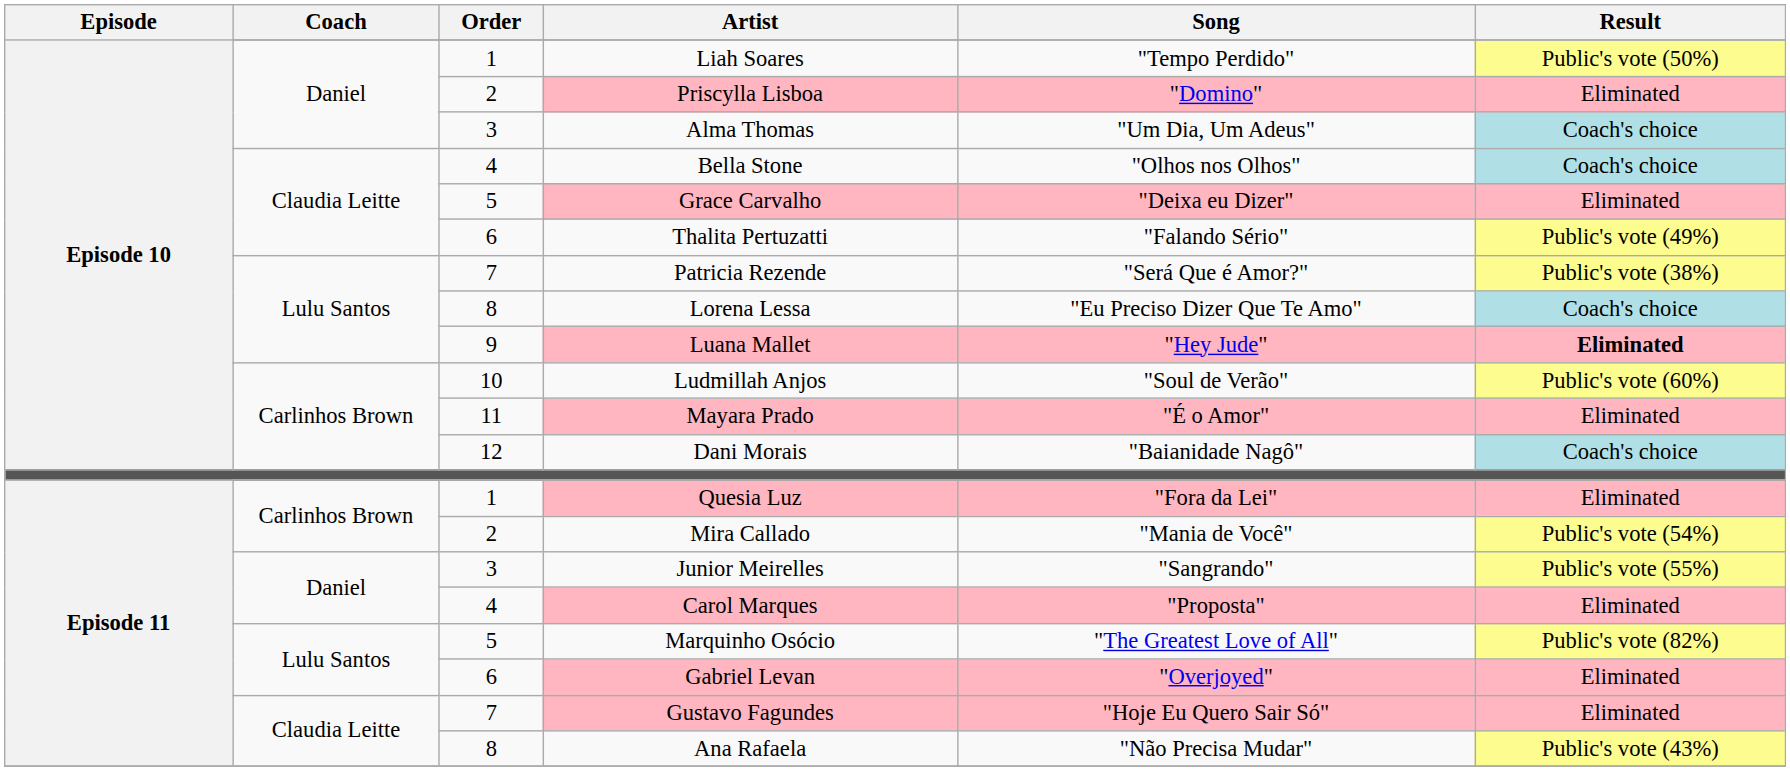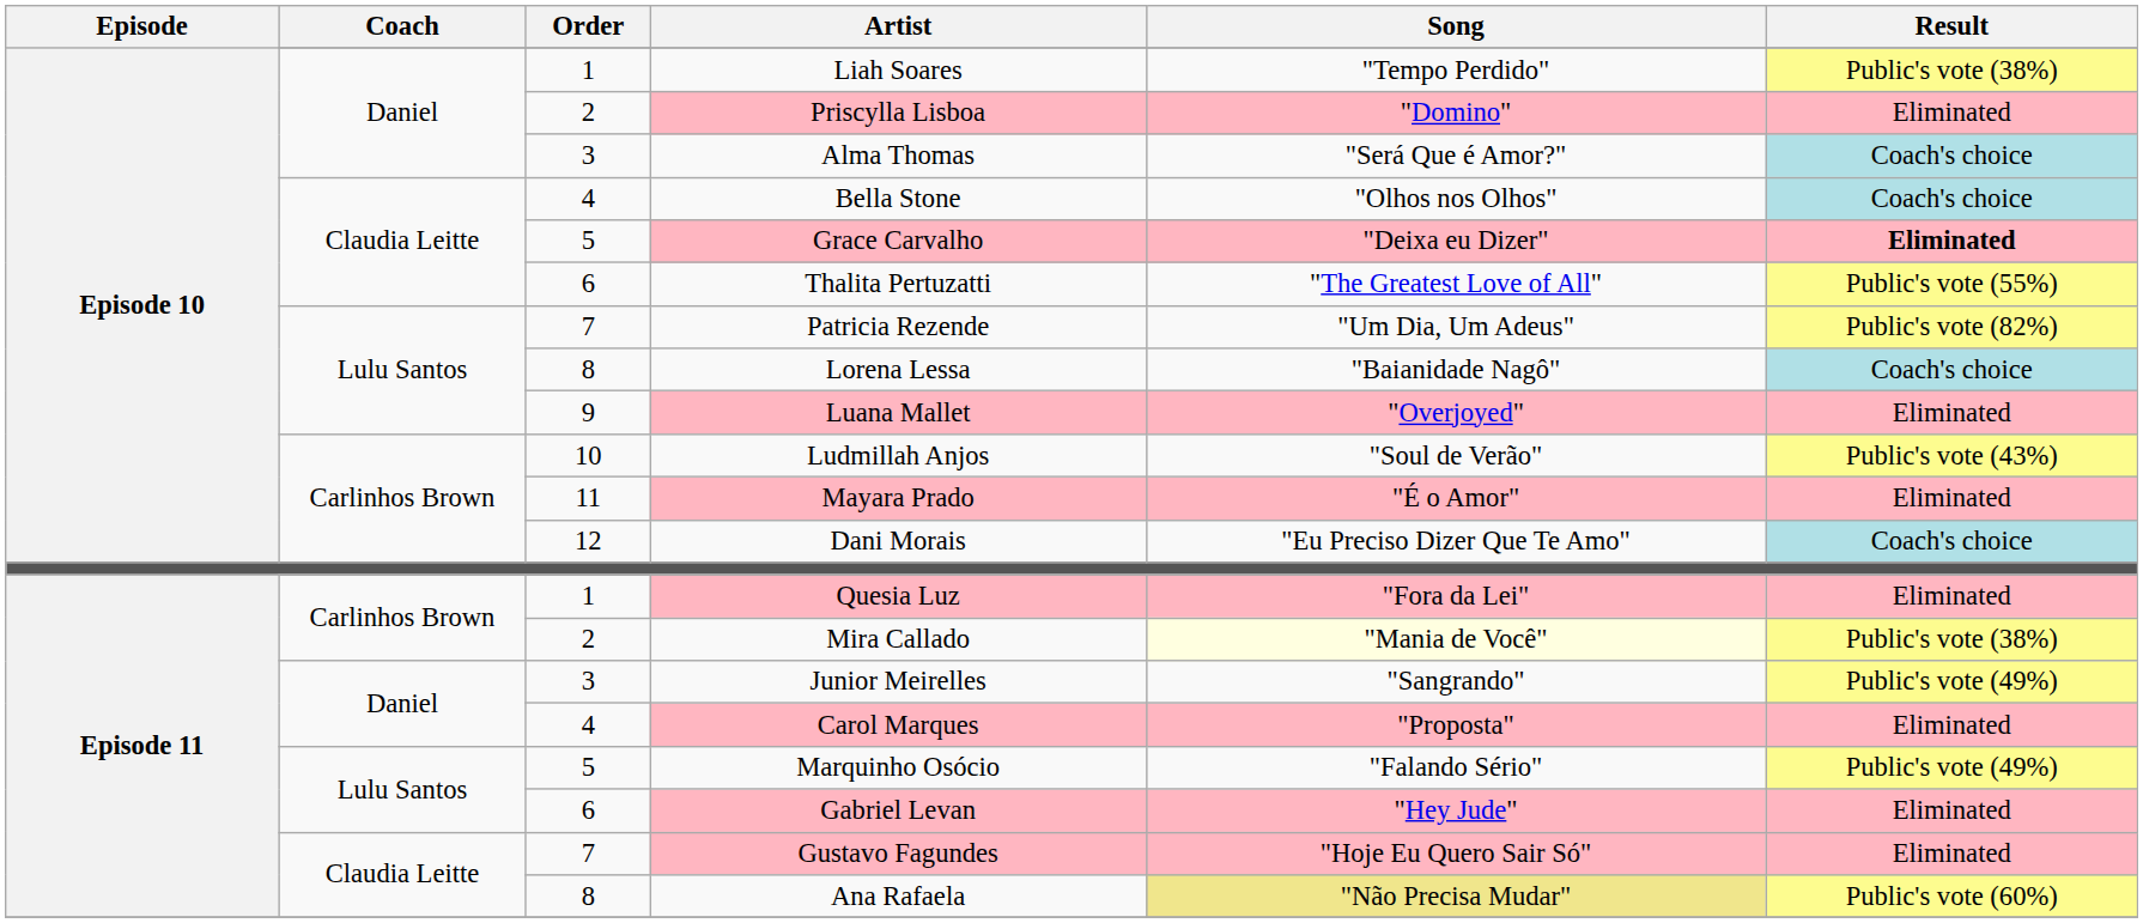Liah Soares | Result: Public's vote (50%) -> Public's vote (38%)
Alma Thomas | Song: "Um Dia, Um Adeus" -> "Será Que é Amor?"
Grace Carvalho | Result: normal -> bold
Thalita Pertuzatti | Song: "Falando Sério" -> "The Greatest Love of All"
Thalita Pertuzatti | Result: Public's vote (49%) -> Public's vote (55%)
Patricia Rezende | Song: "Será Que é Amor?" -> "Um Dia, Um Adeus"
Patricia Rezende | Result: Public's vote (38%) -> Public's vote (82%)
Lorena Lessa | Song: "Eu Preciso Dizer Que Te Amo" -> "Baianidade Nagô"
Luana Mallet | Song: "Hey Jude" -> "Overjoyed"
Luana Mallet | Result: bold -> normal
Ludmillah Anjos | Result: Public's vote (60%) -> Public's vote (43%)
Dani Morais | Song: "Baianidade Nagô" -> "Eu Preciso Dizer Que Te Amo"
Mira Callado | Song: no background -> lightyellow background
Mira Callado | Result: Public's vote (54%) -> Public's vote (38%)
Junior Meirelles | Result: Public's vote (55%) -> Public's vote (49%)
Marquinho Osócio | Song: "The Greatest Love of All" -> "Falando Sério"
Marquinho Osócio | Result: Public's vote (82%) -> Public's vote (49%)
Gabriel Levan | Song: "Overjoyed" -> "Hey Jude"
Ana Rafaela | Song: no background -> khaki background
Ana Rafaela | Result: Public's vote (43%) -> Public's vote (60%)
